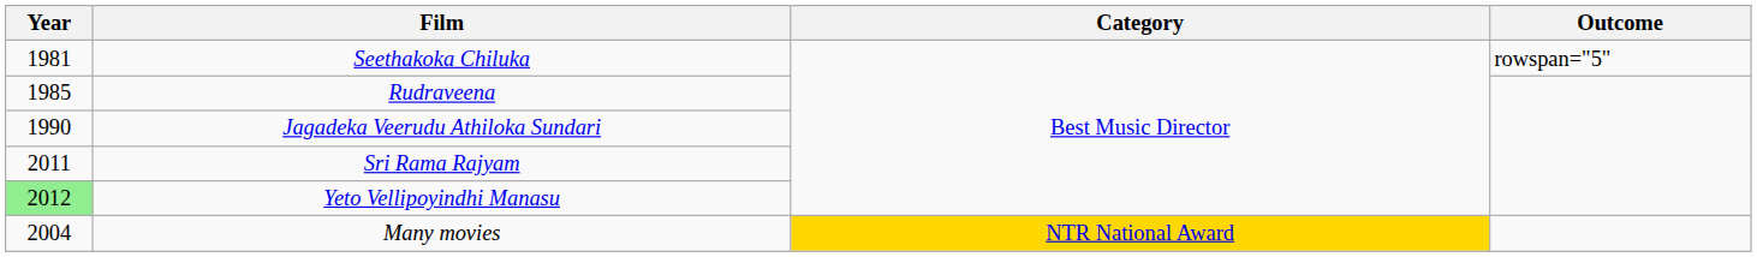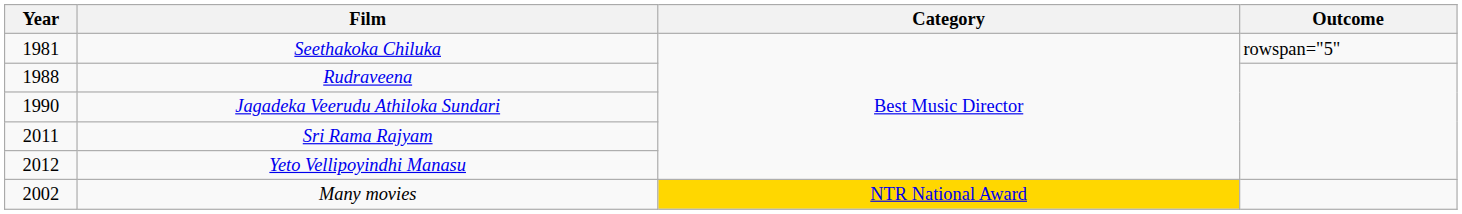Rudraveena | Year: 1985 -> 1988
Yeto Vellipoyindhi Manasu | Year: lightgreen background -> no background
Many movies | Year: 2004 -> 2002
